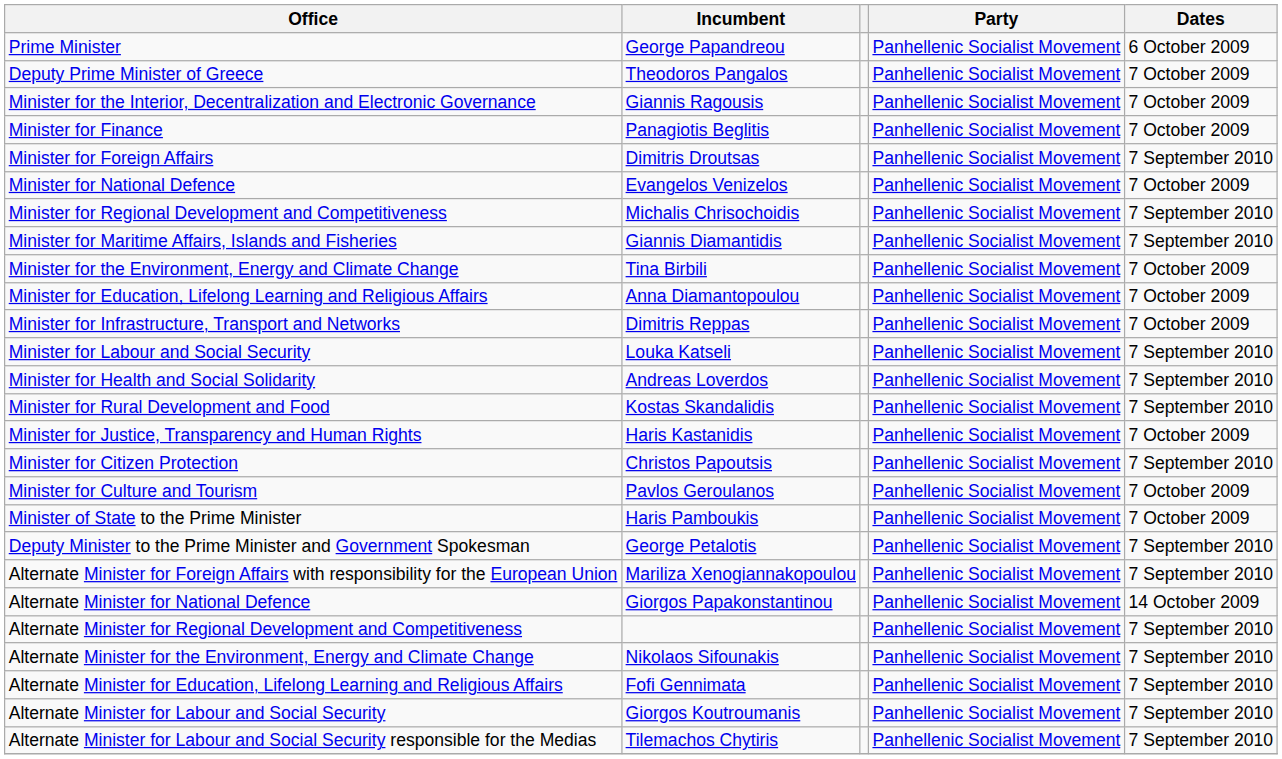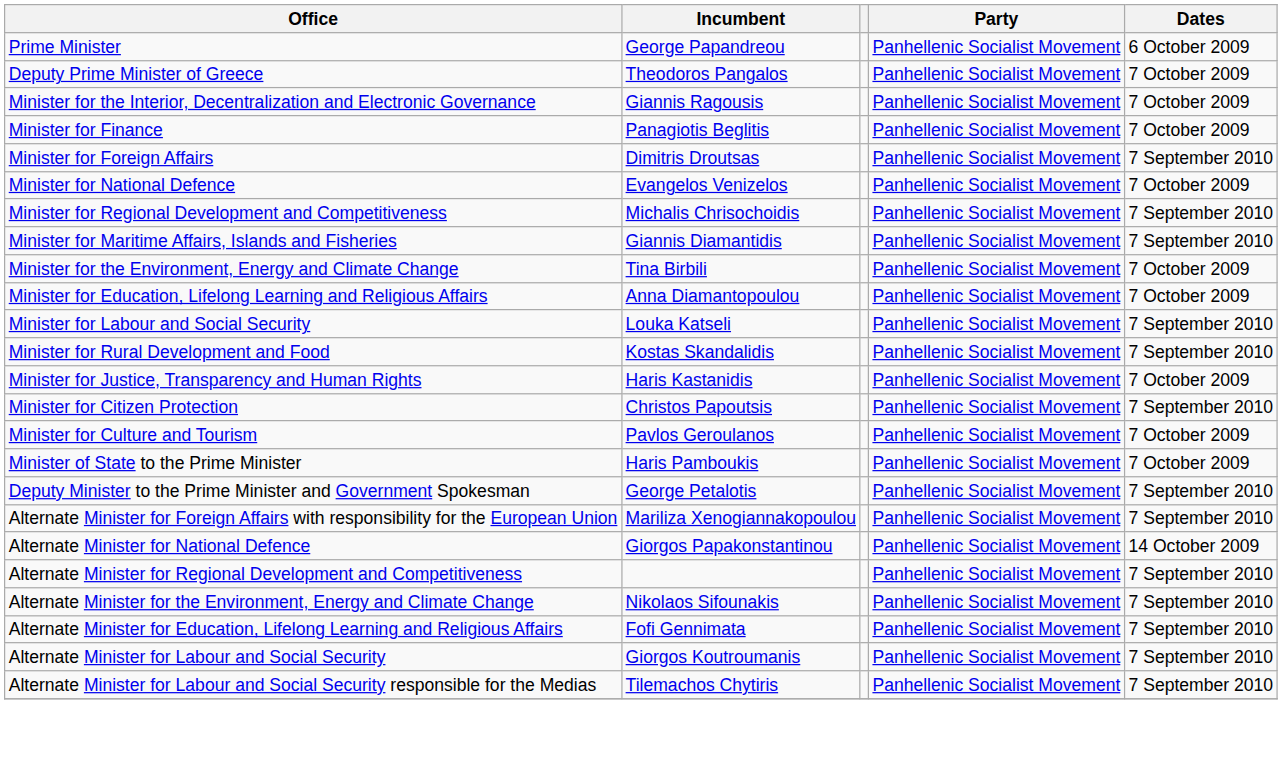- row: Minister for Infrastructure, Transport and Networks | Dimitris Reppas | Panhellenic Socialist Movement | 7 October 2009
- row: Minister for Health and Social Solidarity | Andreas Loverdos | Panhellenic Socialist Movement | 7 September 2010
